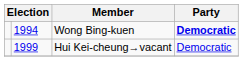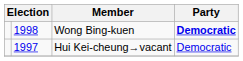Wong Bing-kuen | column 2: 1994 -> 1998
Hui Kei-cheung→vacant | column 2: 1999 -> 1997
